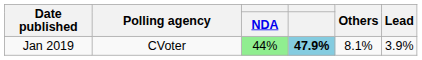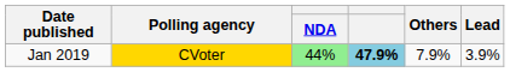Jan 2019 | Polling agency: no background -> gold background
Jan 2019 | Others: 8.1% -> 7.9%
